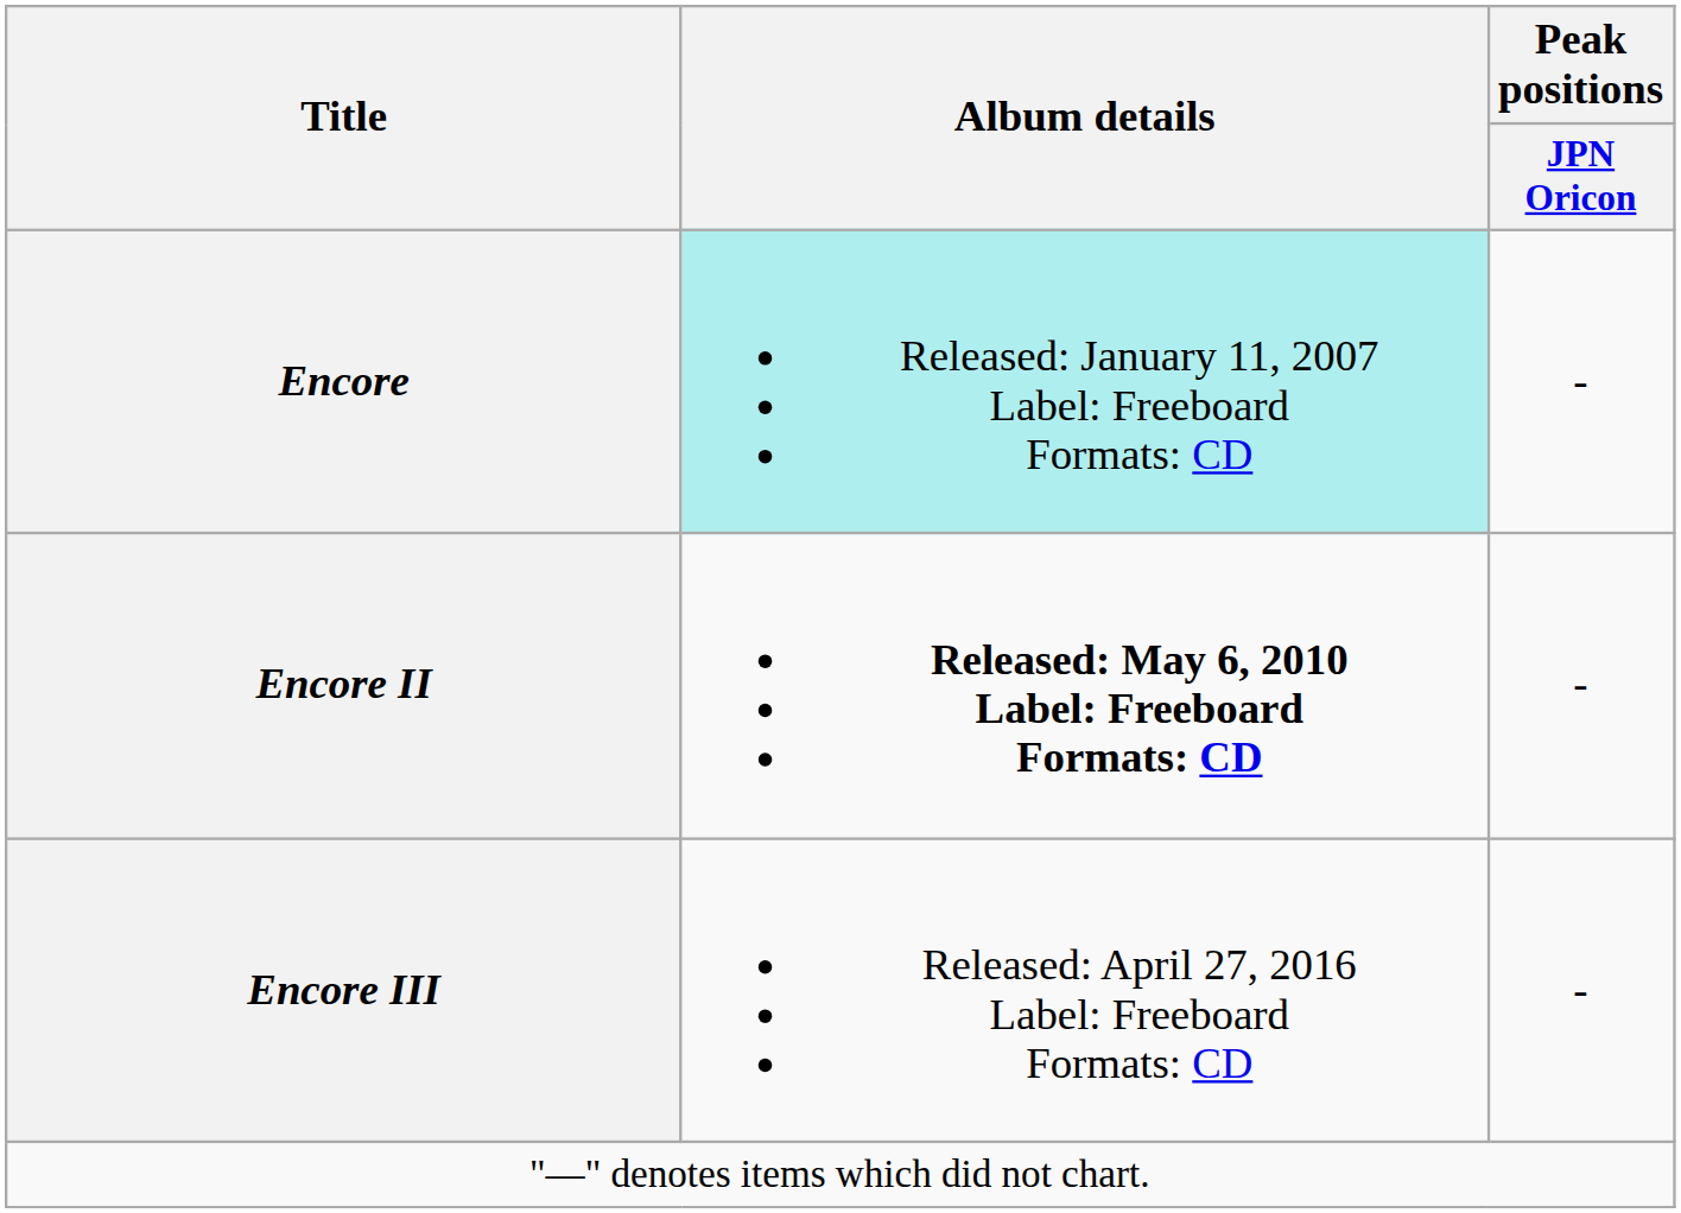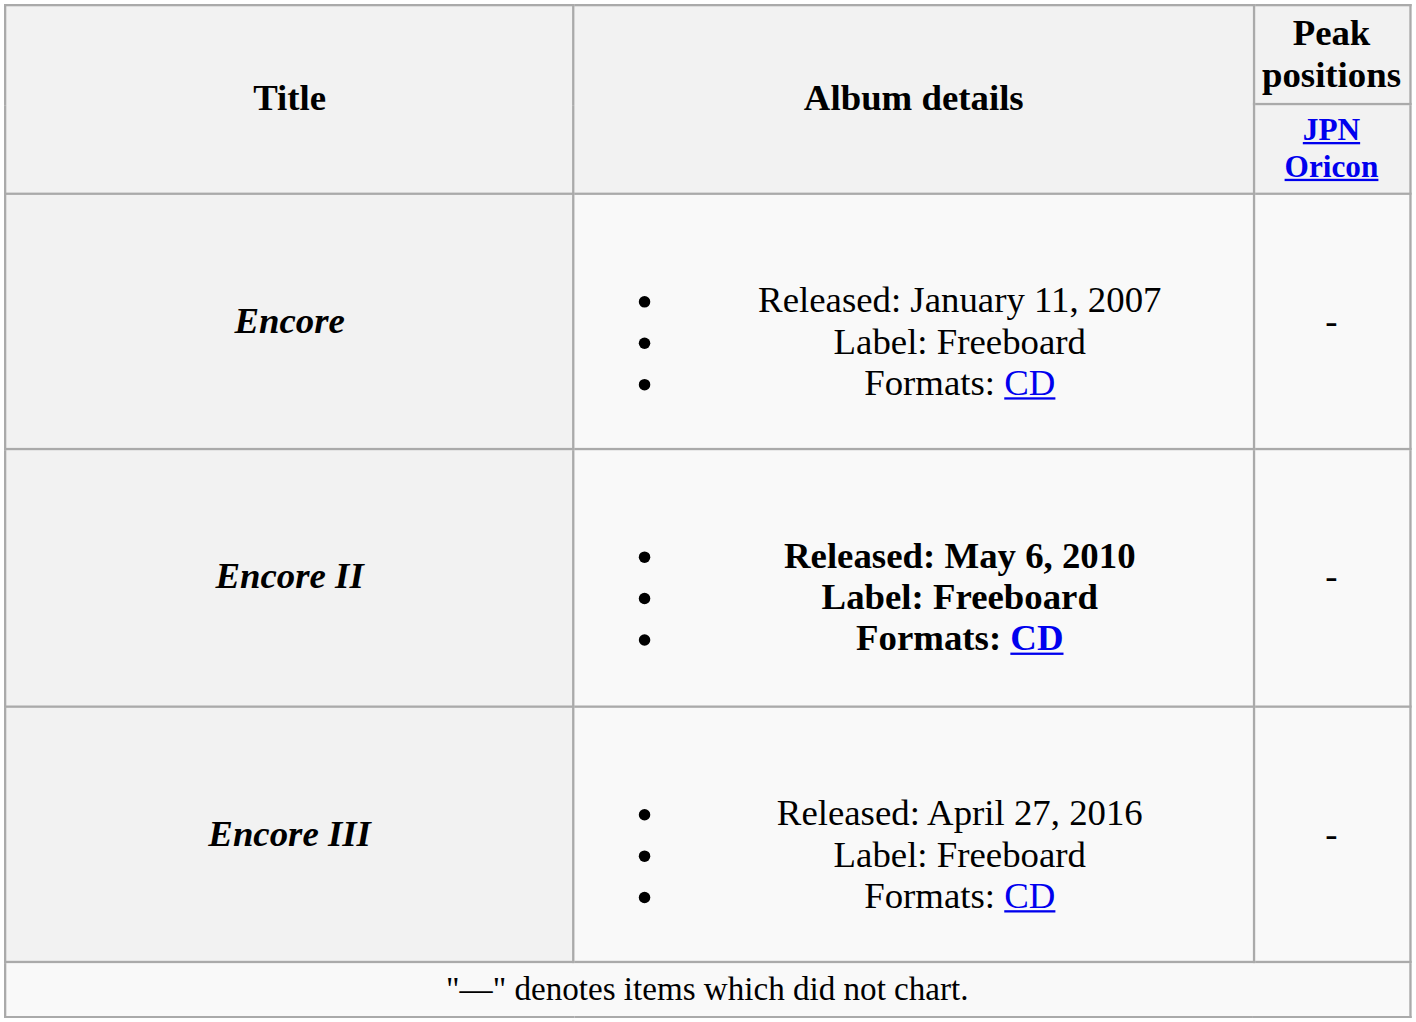Encore | Album details: paleturquoise background -> no background
